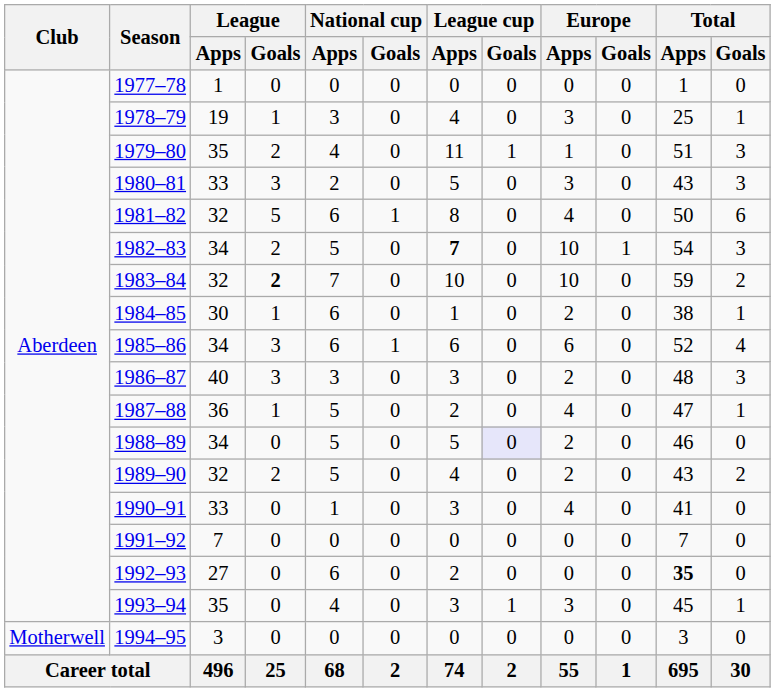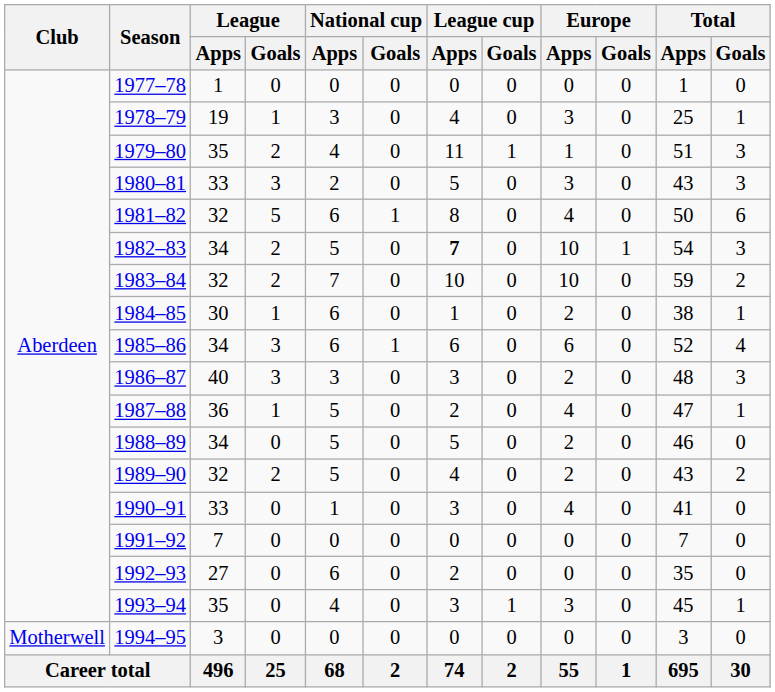1983–84 | League / Goals: bold -> normal
1988–89 | League cup / Goals: lavender background -> no background
1992–93 | Total / Apps: bold -> normal
